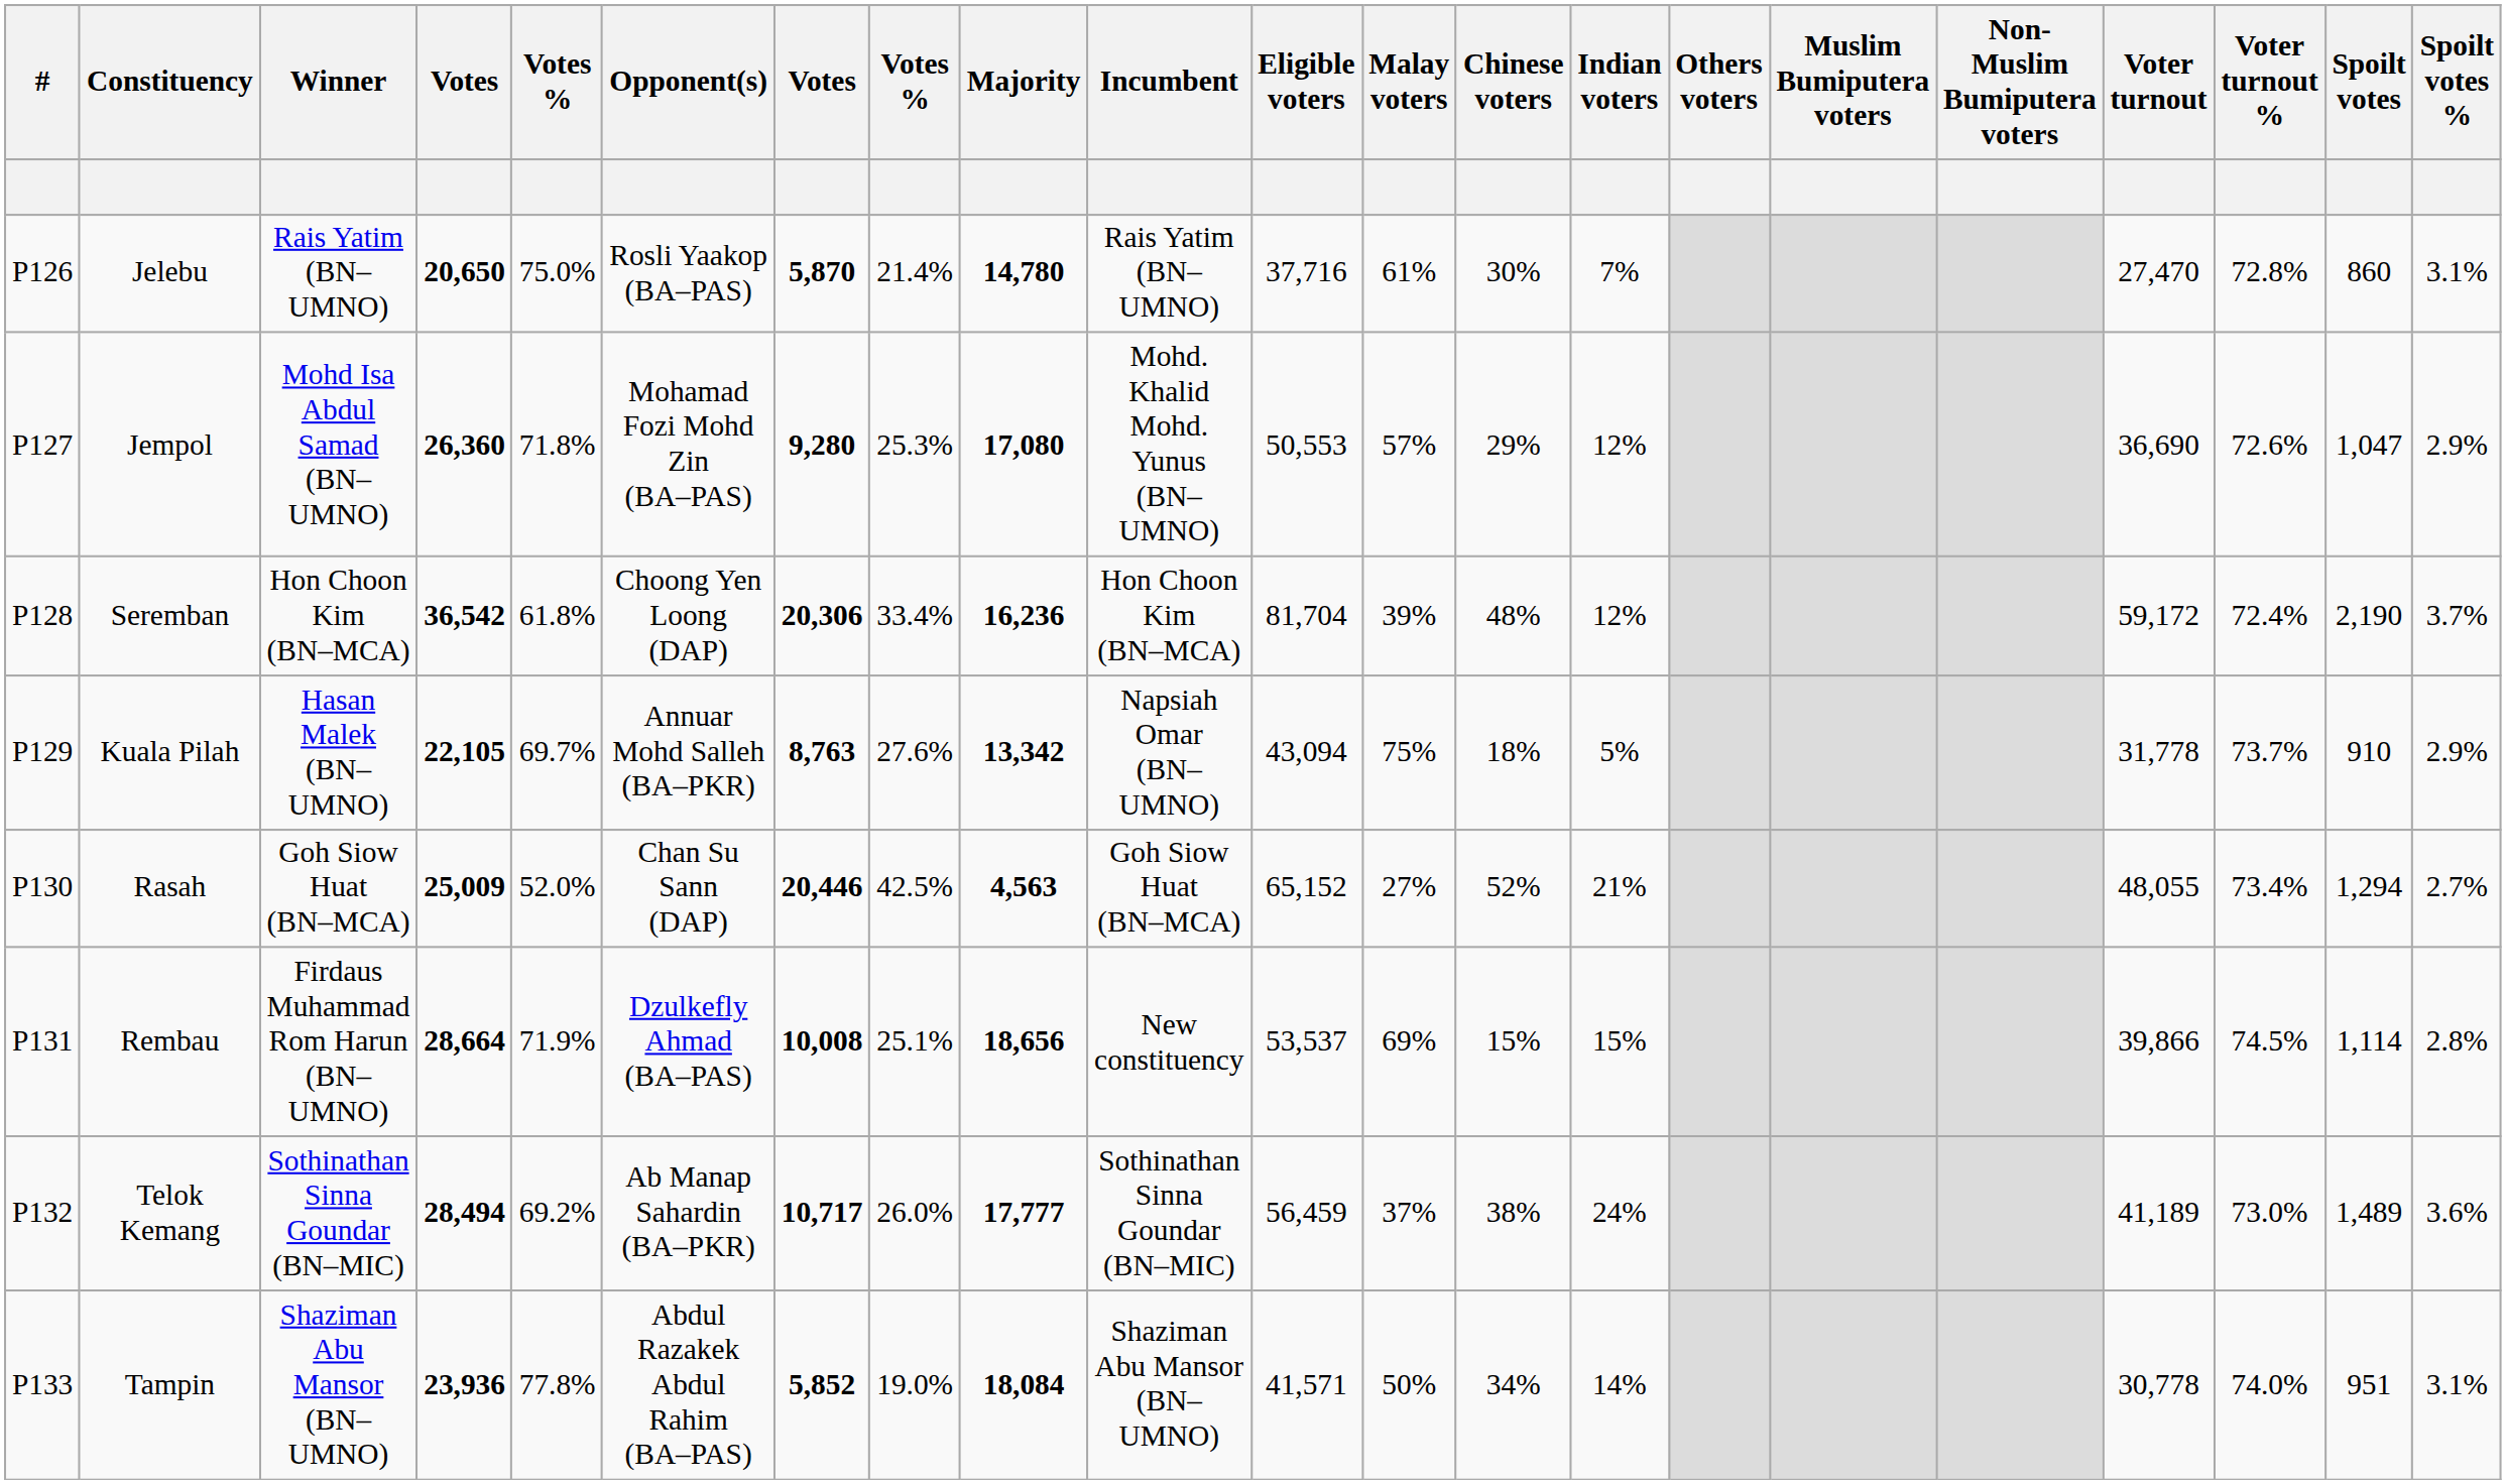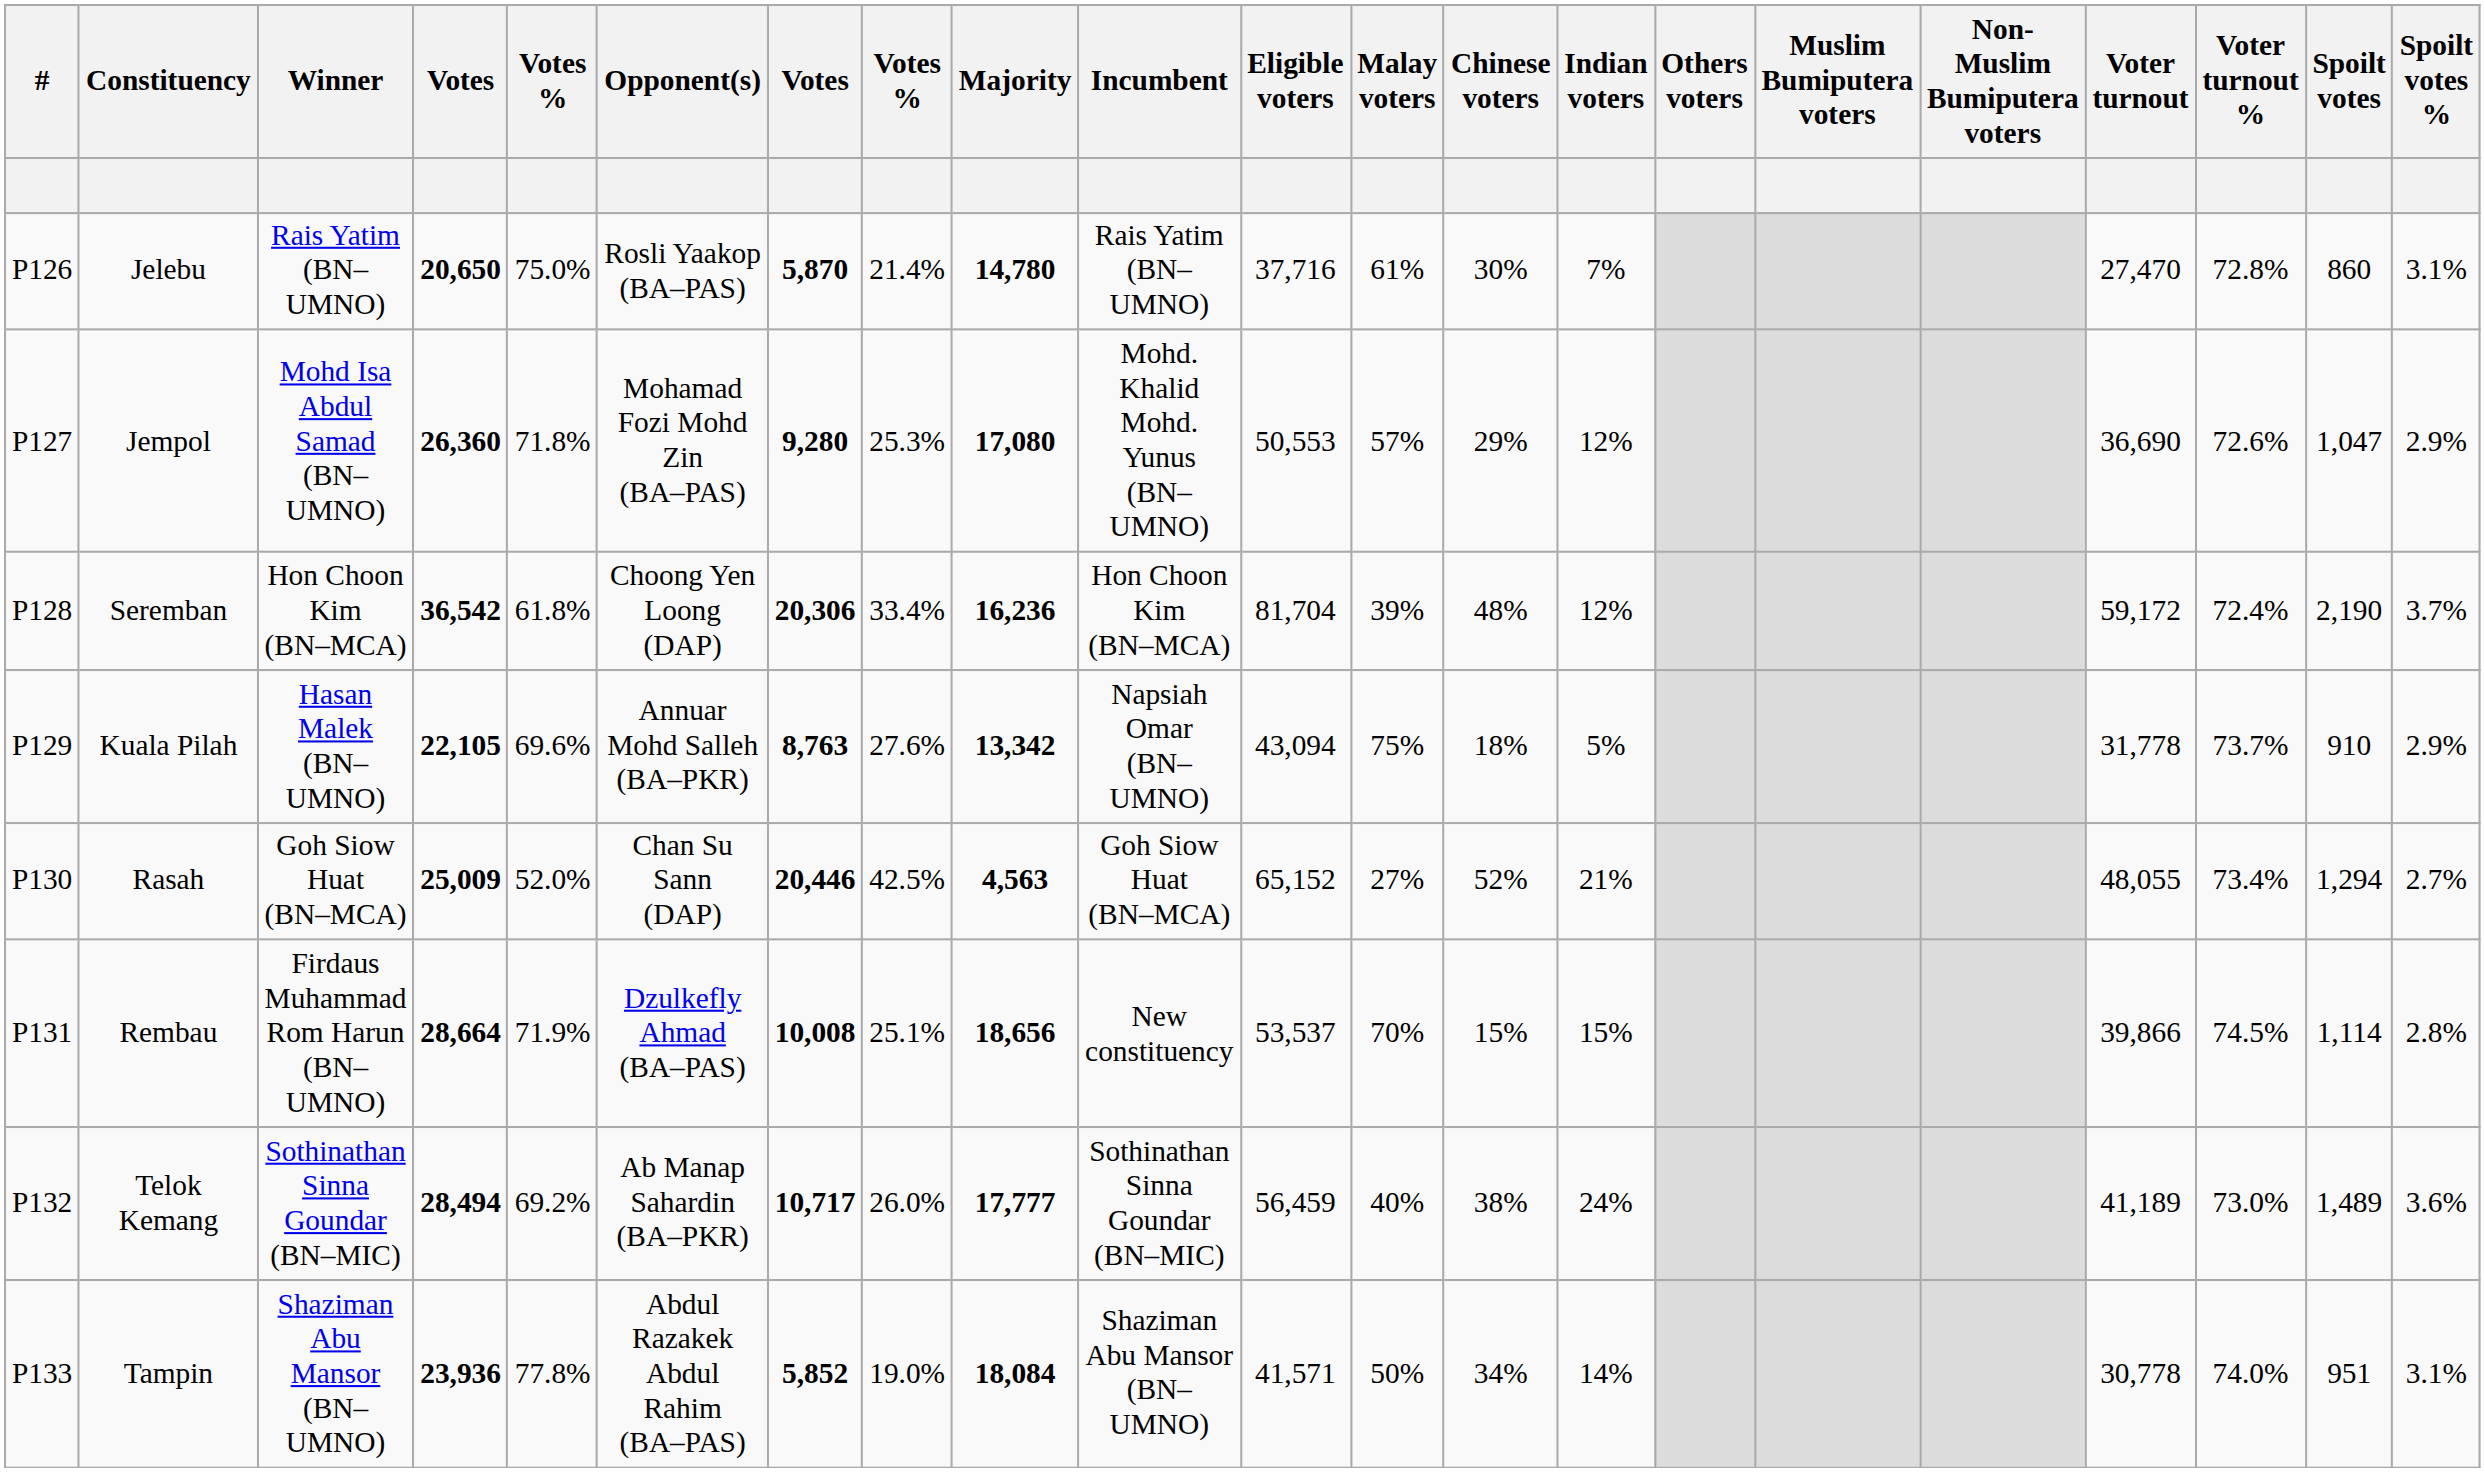Kuala Pilah | column 5: 69.7% -> 69.6%
Rembau | Malay voters: 69% -> 70%
Telok Kemang | Malay voters: 37% -> 40%
